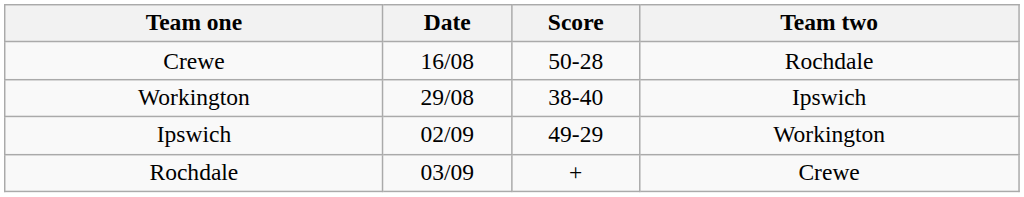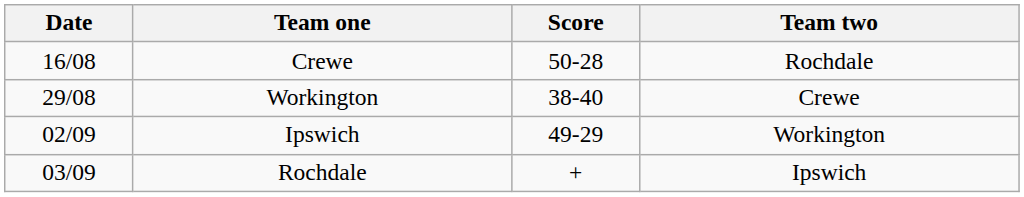columns swapped: Date <-> Team one
row 3 | Team two: Ipswich -> Crewe
row 5 | Team two: Crewe -> Ipswich
